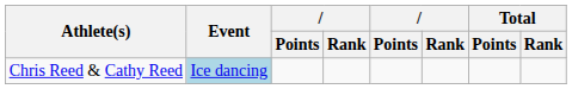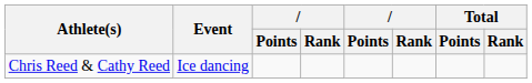Chris Reed & Cathy Reed | Event: lightblue background -> no background
